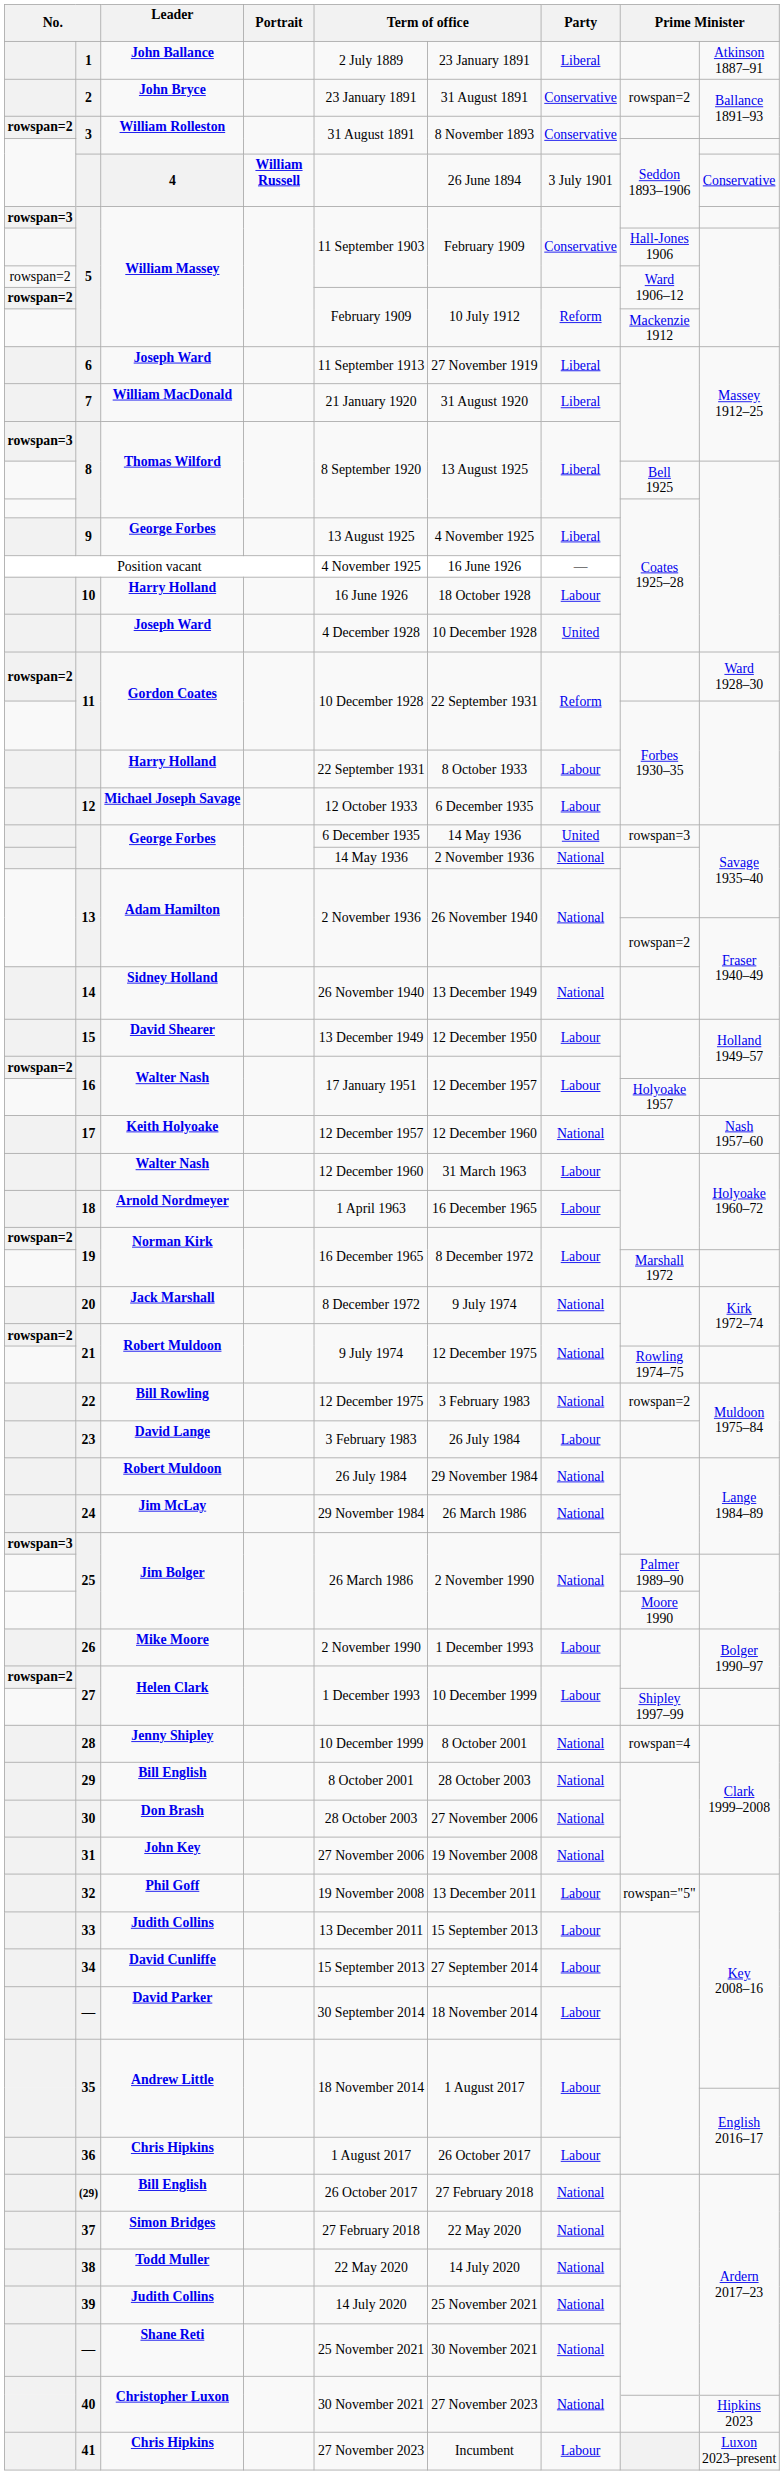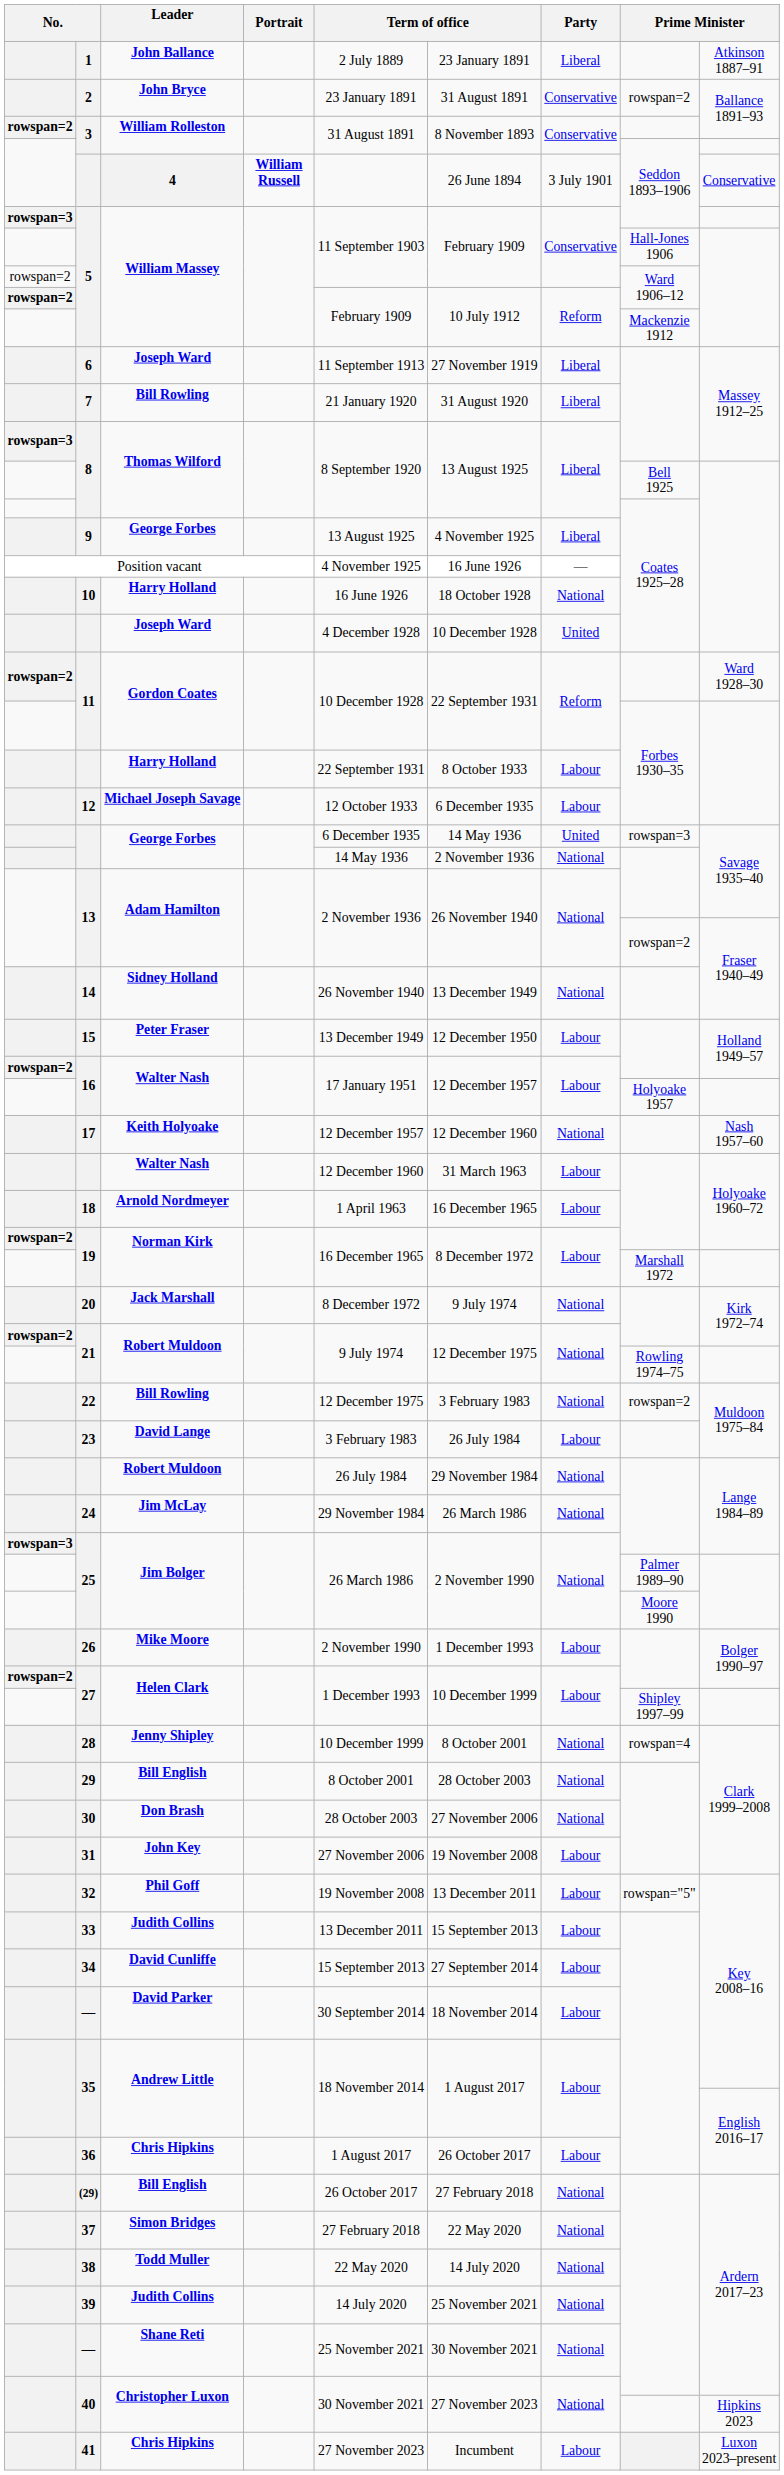7 | Leader: William MacDonald -> Bill Rowling
10 | Party: Labour -> National
15 | Leader: David Shearer -> Peter Fraser
31 | Party: National -> Labour
